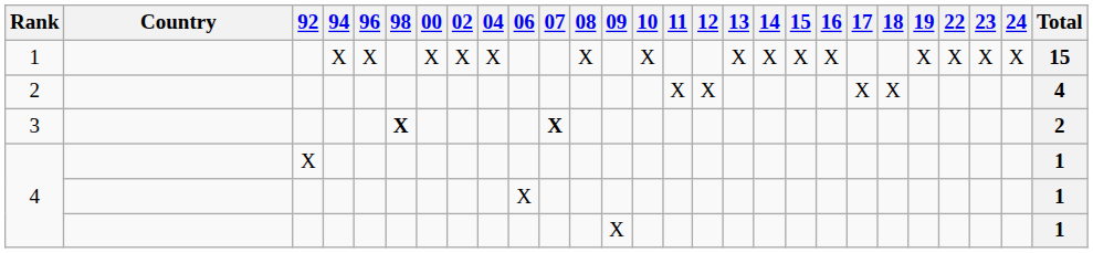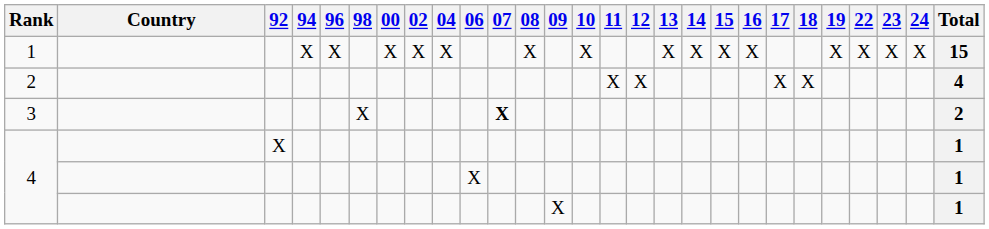3 | 98: bold -> normal
